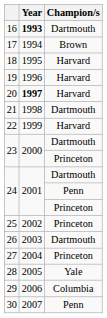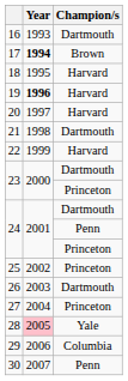16 | Year: bold -> normal
17 | Year: normal -> bold
19 | Year: normal -> bold
20 | Year: bold -> normal
28 | Year: no background -> pink background
